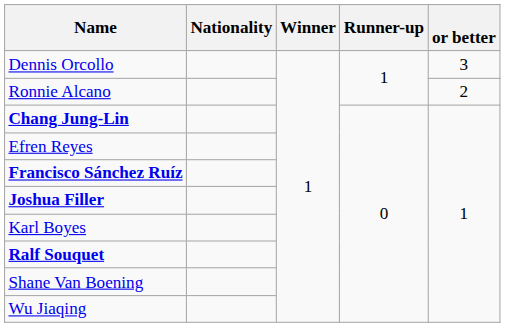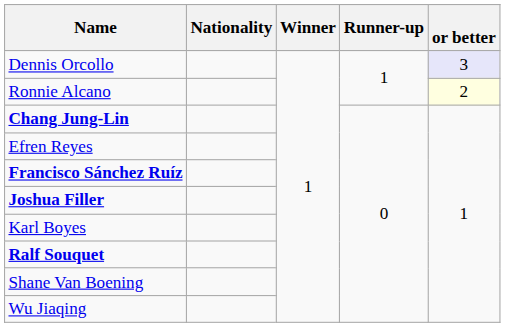Dennis Orcollo | or better: no background -> lavender background
Ronnie Alcano | or better: no background -> lightyellow background
